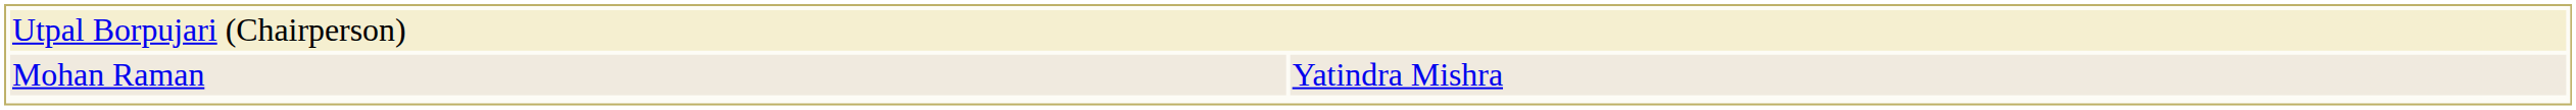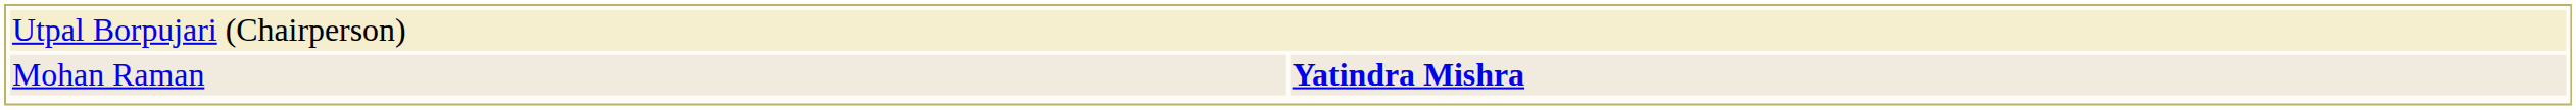Mohan Raman | column 2: normal -> bold
